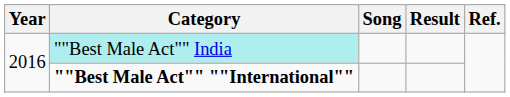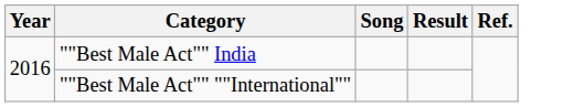""Best Male Act"" India | Category: paleturquoise background -> no background
""Best Male Act"" ""International"" | Category: bold -> normal
